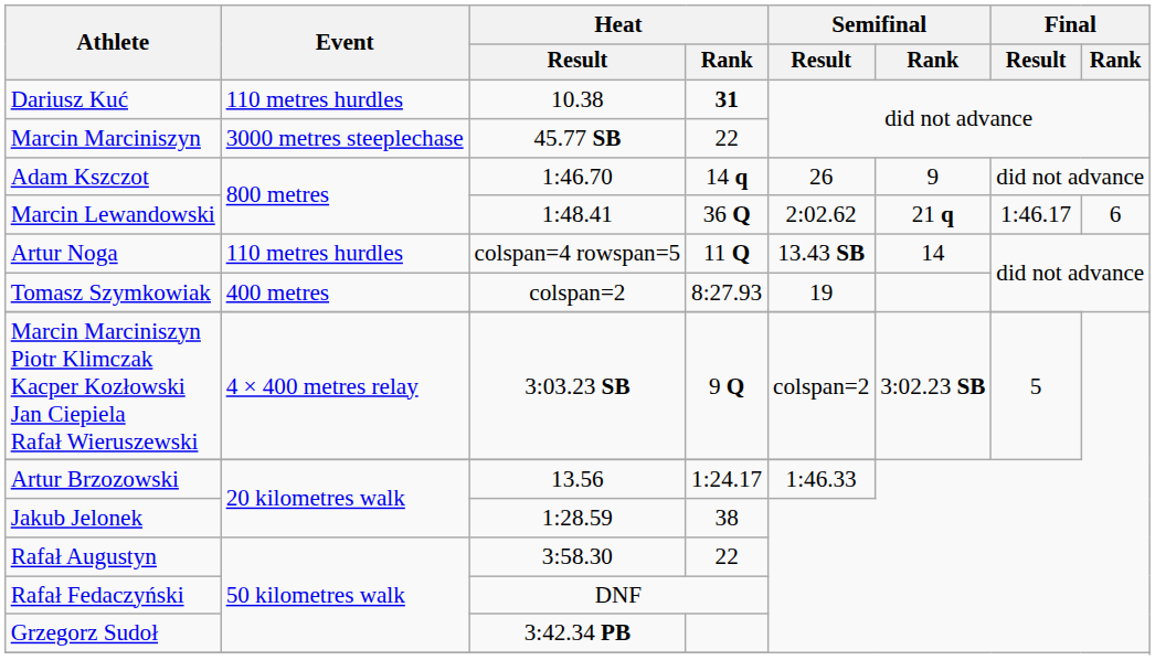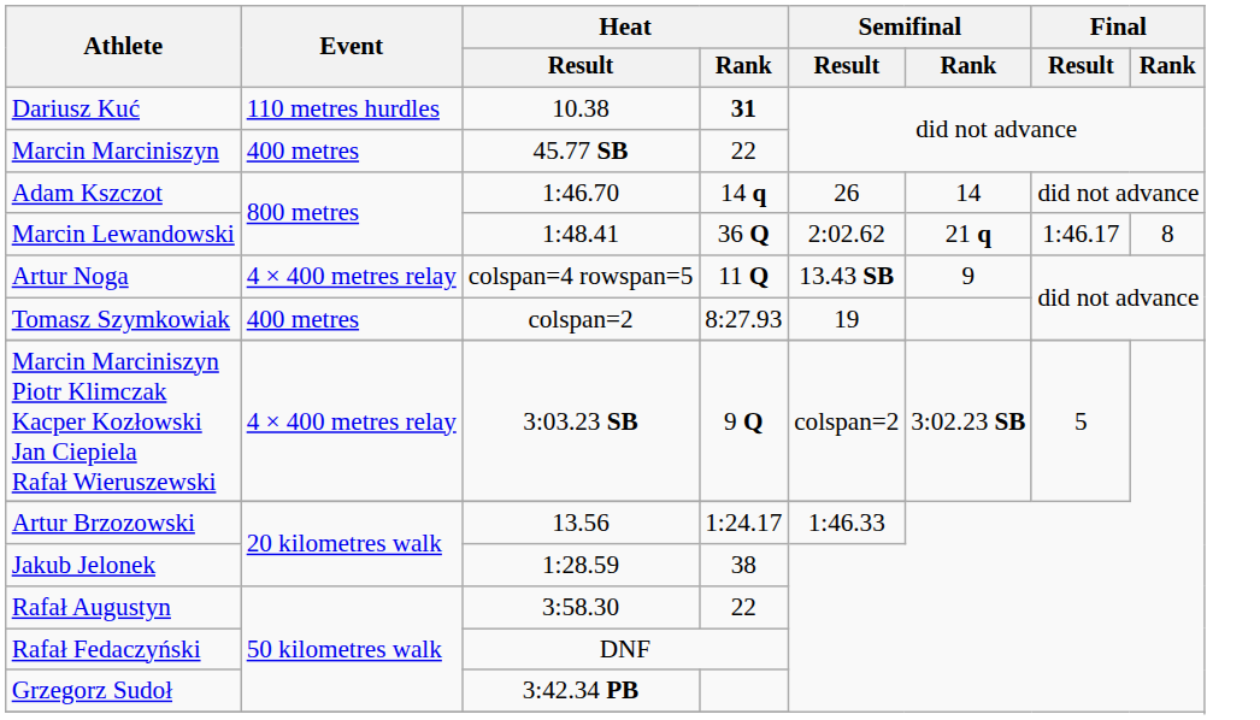Marcin Marciniszyn | Event: 3000 metres steeplechase -> 400 metres
Adam Kszczot | Semifinal / Rank: 9 -> 14
Marcin Lewandowski | Final / Rank: 6 -> 8
Artur Noga | Event: 110 metres hurdles -> 4 × 400 metres relay
Artur Noga | Semifinal / Rank: 14 -> 9
